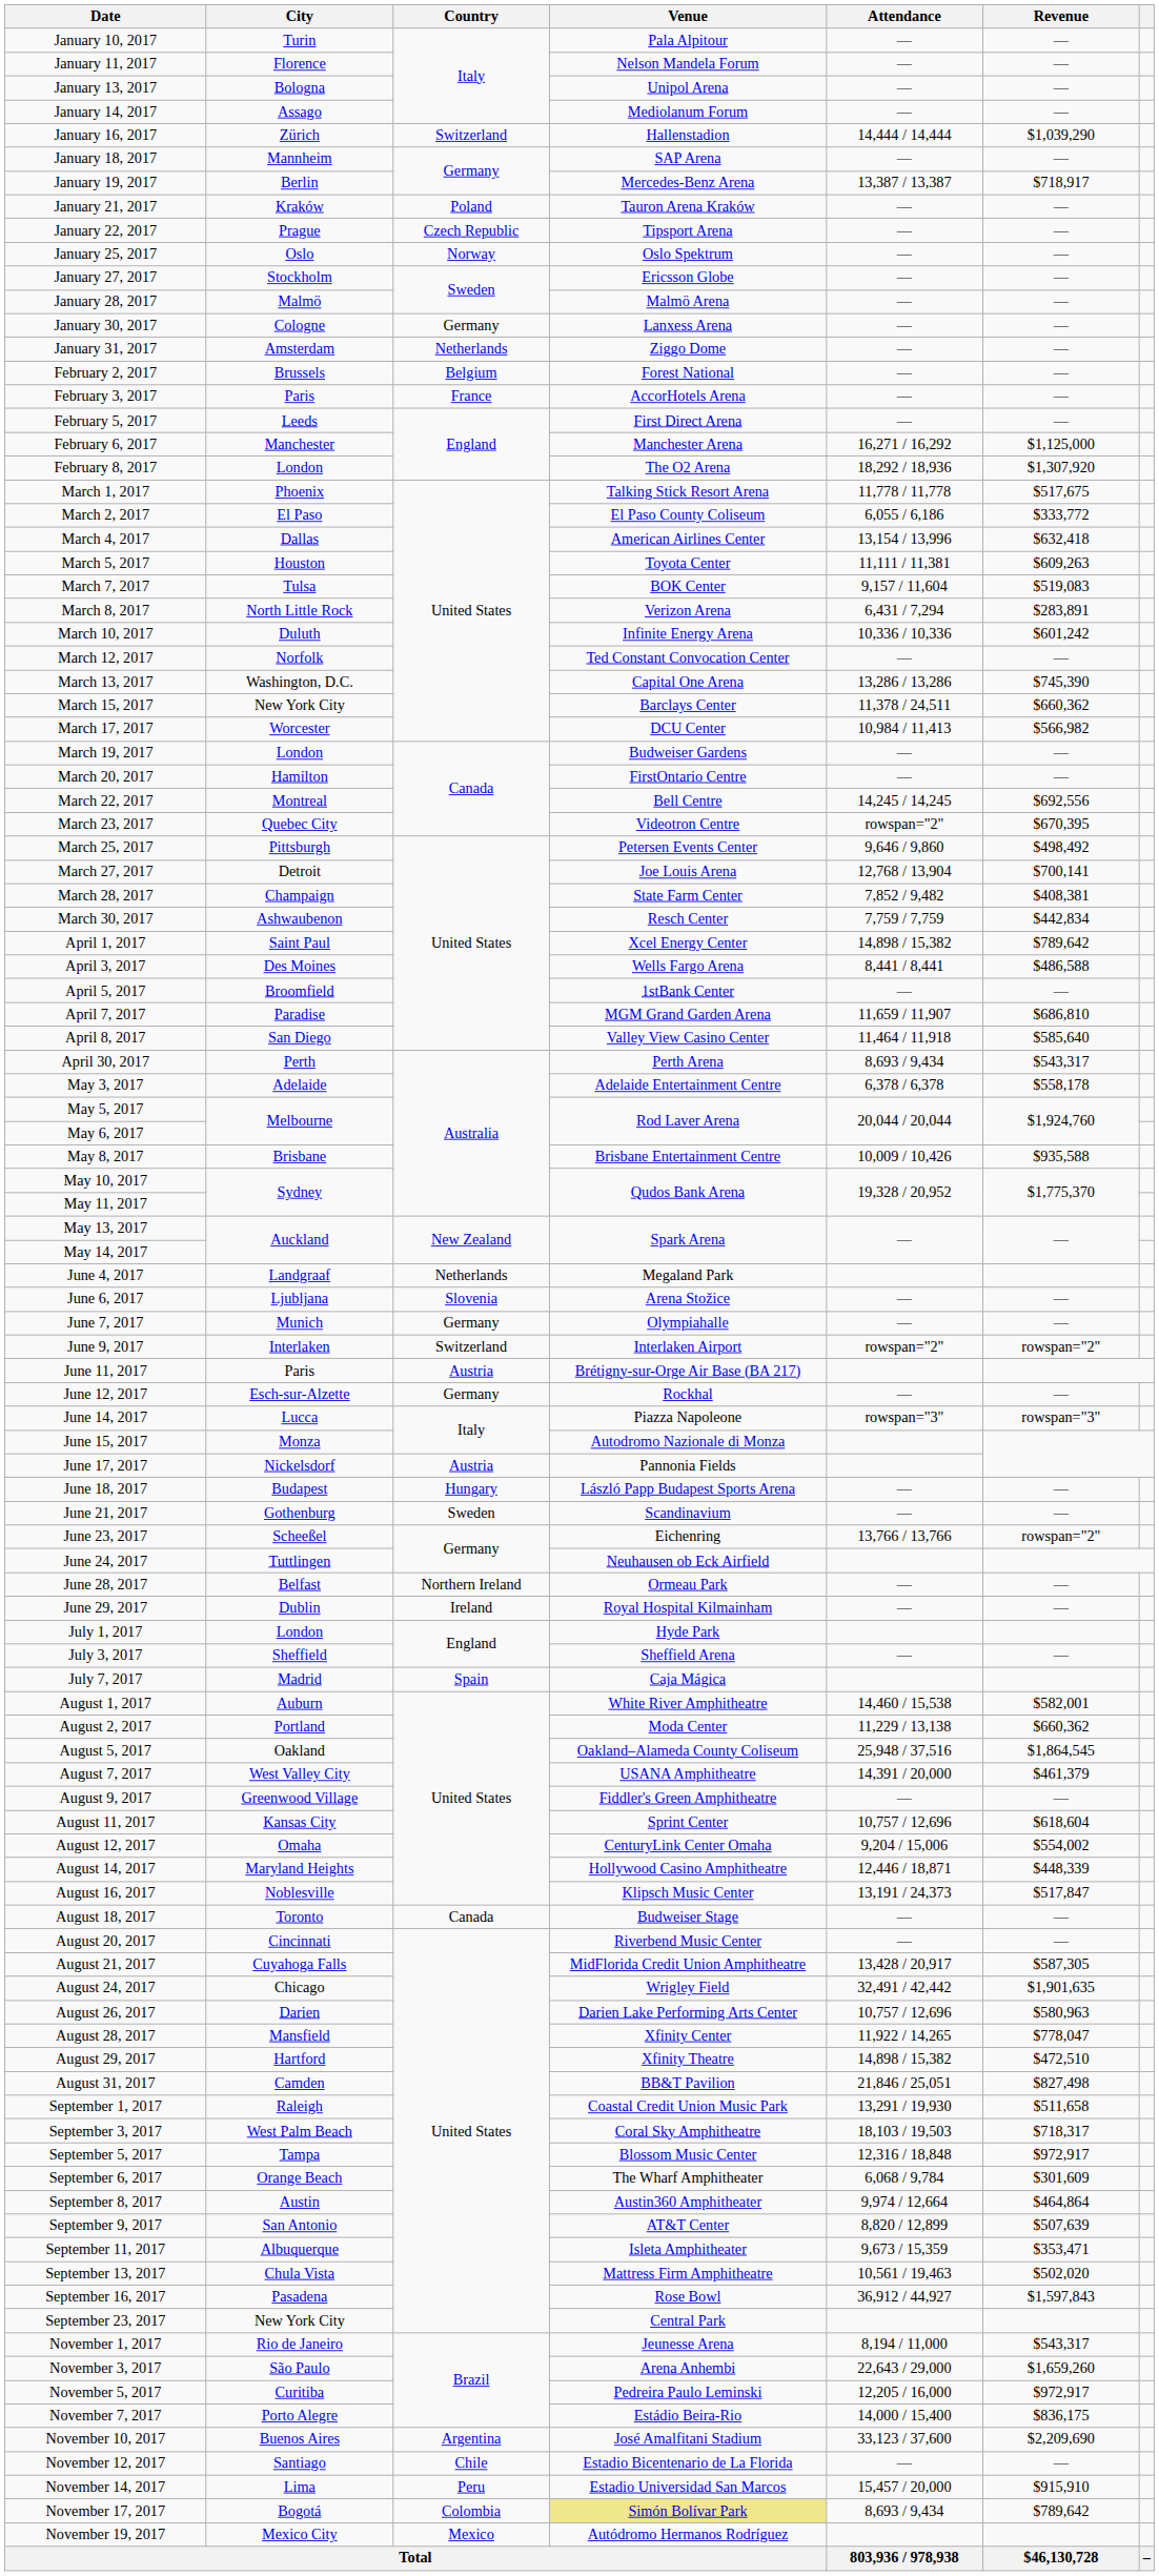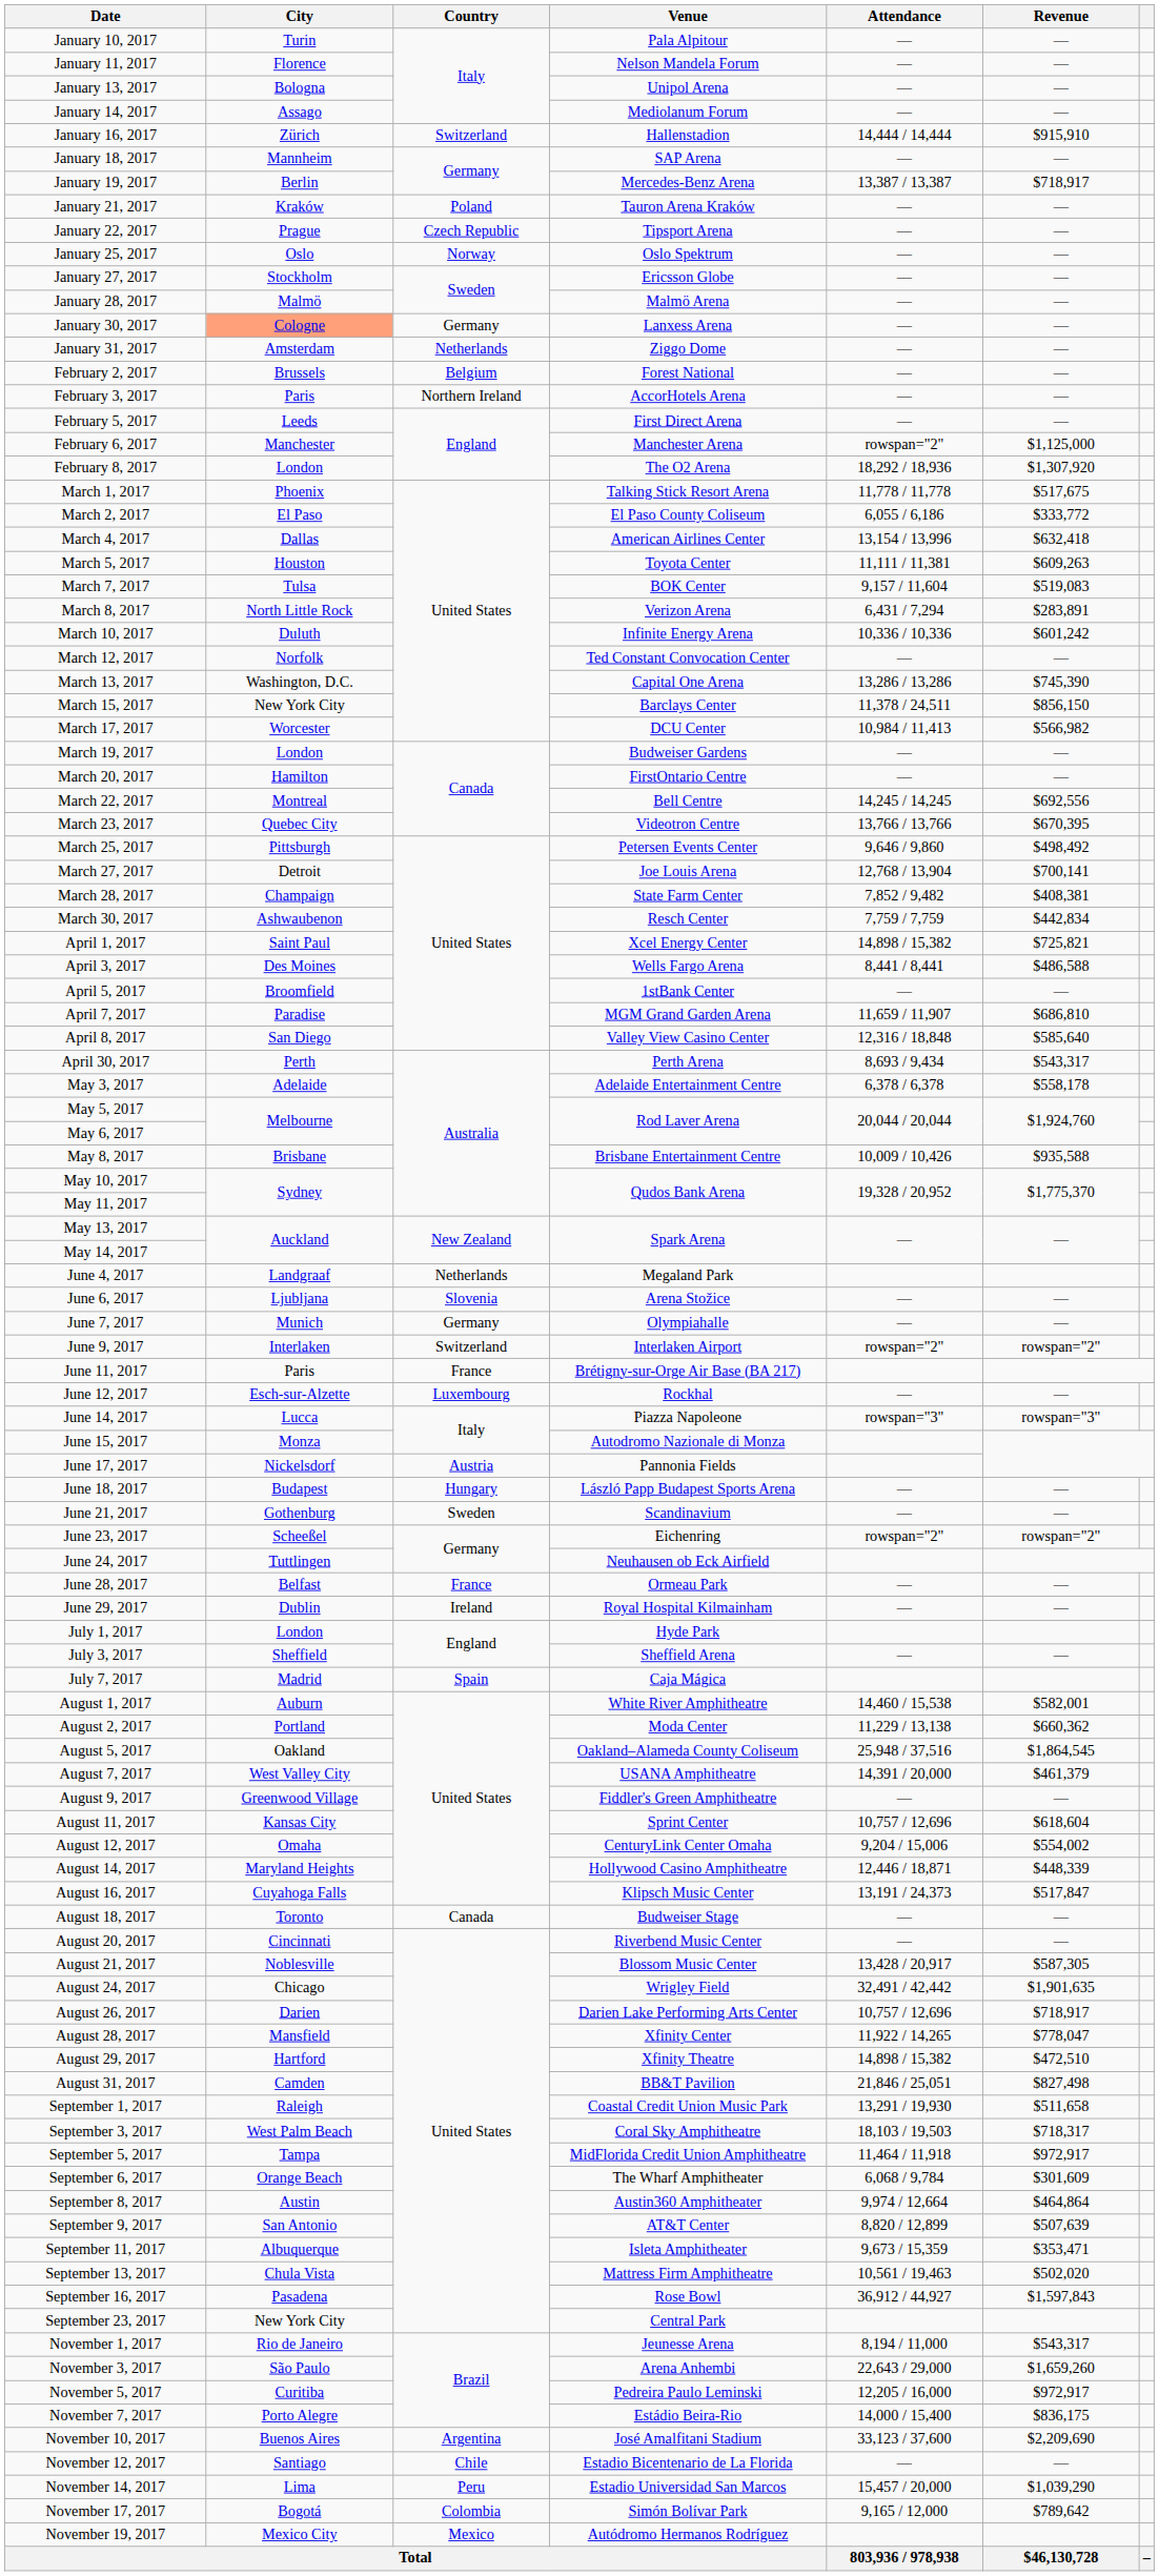January 16, 2017 | Revenue: $1,039,290 -> $915,910
January 30, 2017 | City: no background -> lightsalmon background
February 3, 2017 | Country: France -> Northern Ireland
February 6, 2017 | Attendance: 16,271 / 16,292 -> rowspan="2"
March 15, 2017 | Revenue: $660,362 -> $856,150
March 23, 2017 | Attendance: rowspan="2" -> 13,766 / 13,766
April 1, 2017 | Revenue: $789,642 -> $725,821
April 8, 2017 | Attendance: 11,464 / 11,918 -> 12,316 / 18,848
June 11, 2017 | Country: Austria -> France
June 12, 2017 | Country: Germany -> Luxembourg
June 23, 2017 | Attendance: 13,766 / 13,766 -> rowspan="2"
June 28, 2017 | Country: Northern Ireland -> France
August 16, 2017 | City: Noblesville -> Cuyahoga Falls
August 21, 2017 | City: Cuyahoga Falls -> Noblesville
August 21, 2017 | Venue: MidFlorida Credit Union Amphitheatre -> Blossom Music Center
August 26, 2017 | Revenue: $580,963 -> $718,917
September 5, 2017 | Venue: Blossom Music Center -> MidFlorida Credit Union Amphitheatre
September 5, 2017 | Attendance: 12,316 / 18,848 -> 11,464 / 11,918
November 14, 2017 | Revenue: $915,910 -> $1,039,290
November 17, 2017 | Venue: khaki background -> no background
November 17, 2017 | Attendance: 8,693 / 9,434 -> 9,165 / 12,000
